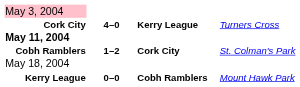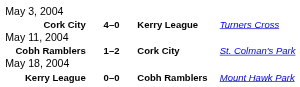May 3, 2004 | column 1: pink background -> no background
May 11, 2004 | column 1: bold -> normal
